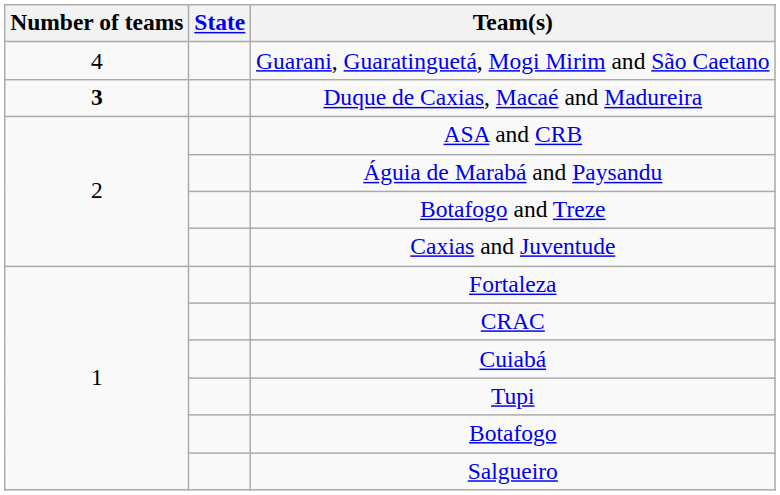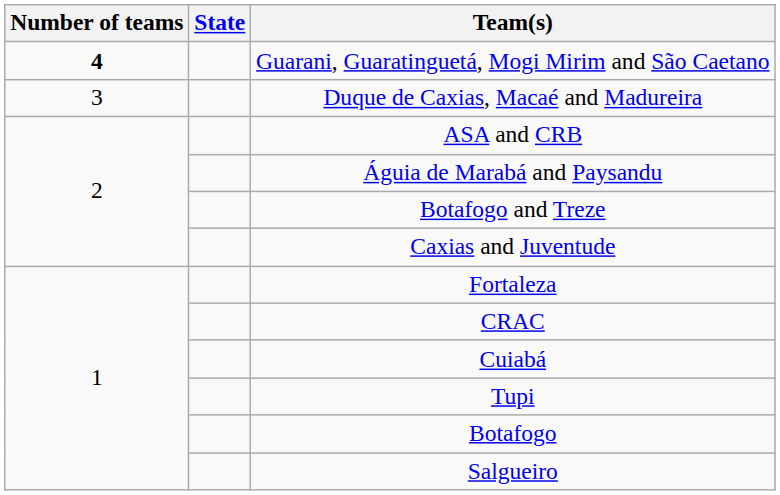Guarani, Guaratinguetá, Mogi Mirim and São Caetano | Number of teams: normal -> bold
Duque de Caxias, Macaé and Madureira | Number of teams: bold -> normal
